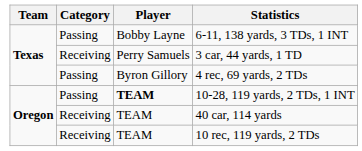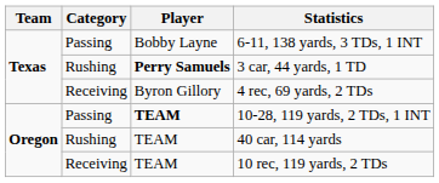3 car, 44 yards, 1 TD | Category: Receiving -> Rushing
3 car, 44 yards, 1 TD | Player: normal -> bold
4 rec, 69 yards, 2 TDs | Category: Passing -> Receiving
40 car, 114 yards | Category: Receiving -> Rushing
